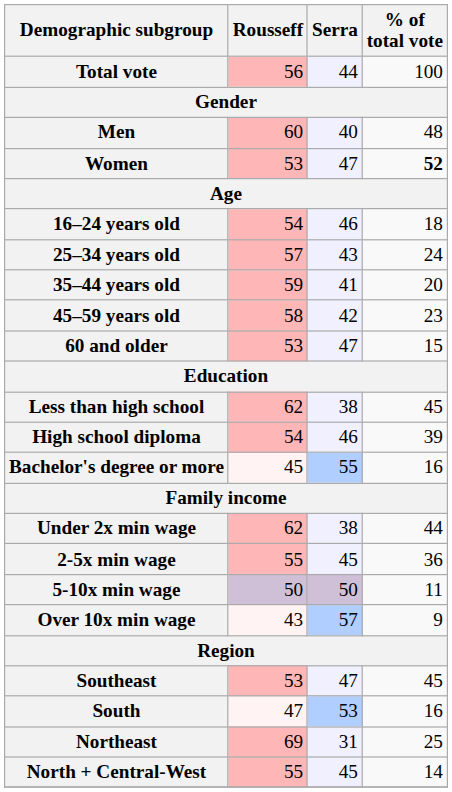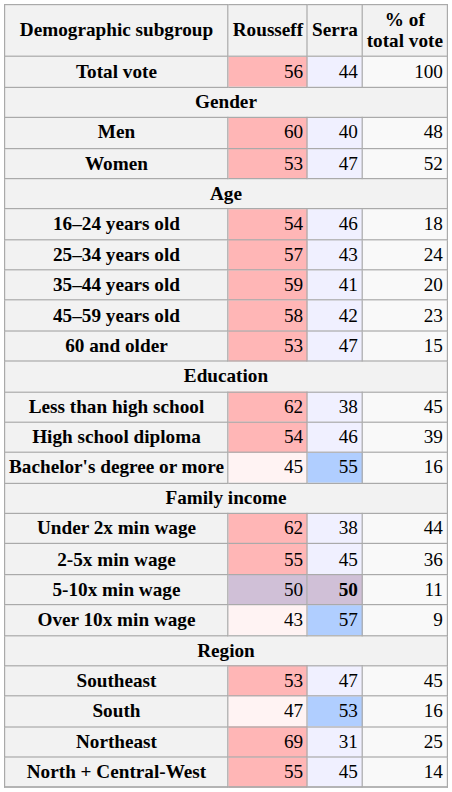Women | % of total vote: bold -> normal
5-10x min wage | Serra: normal -> bold
